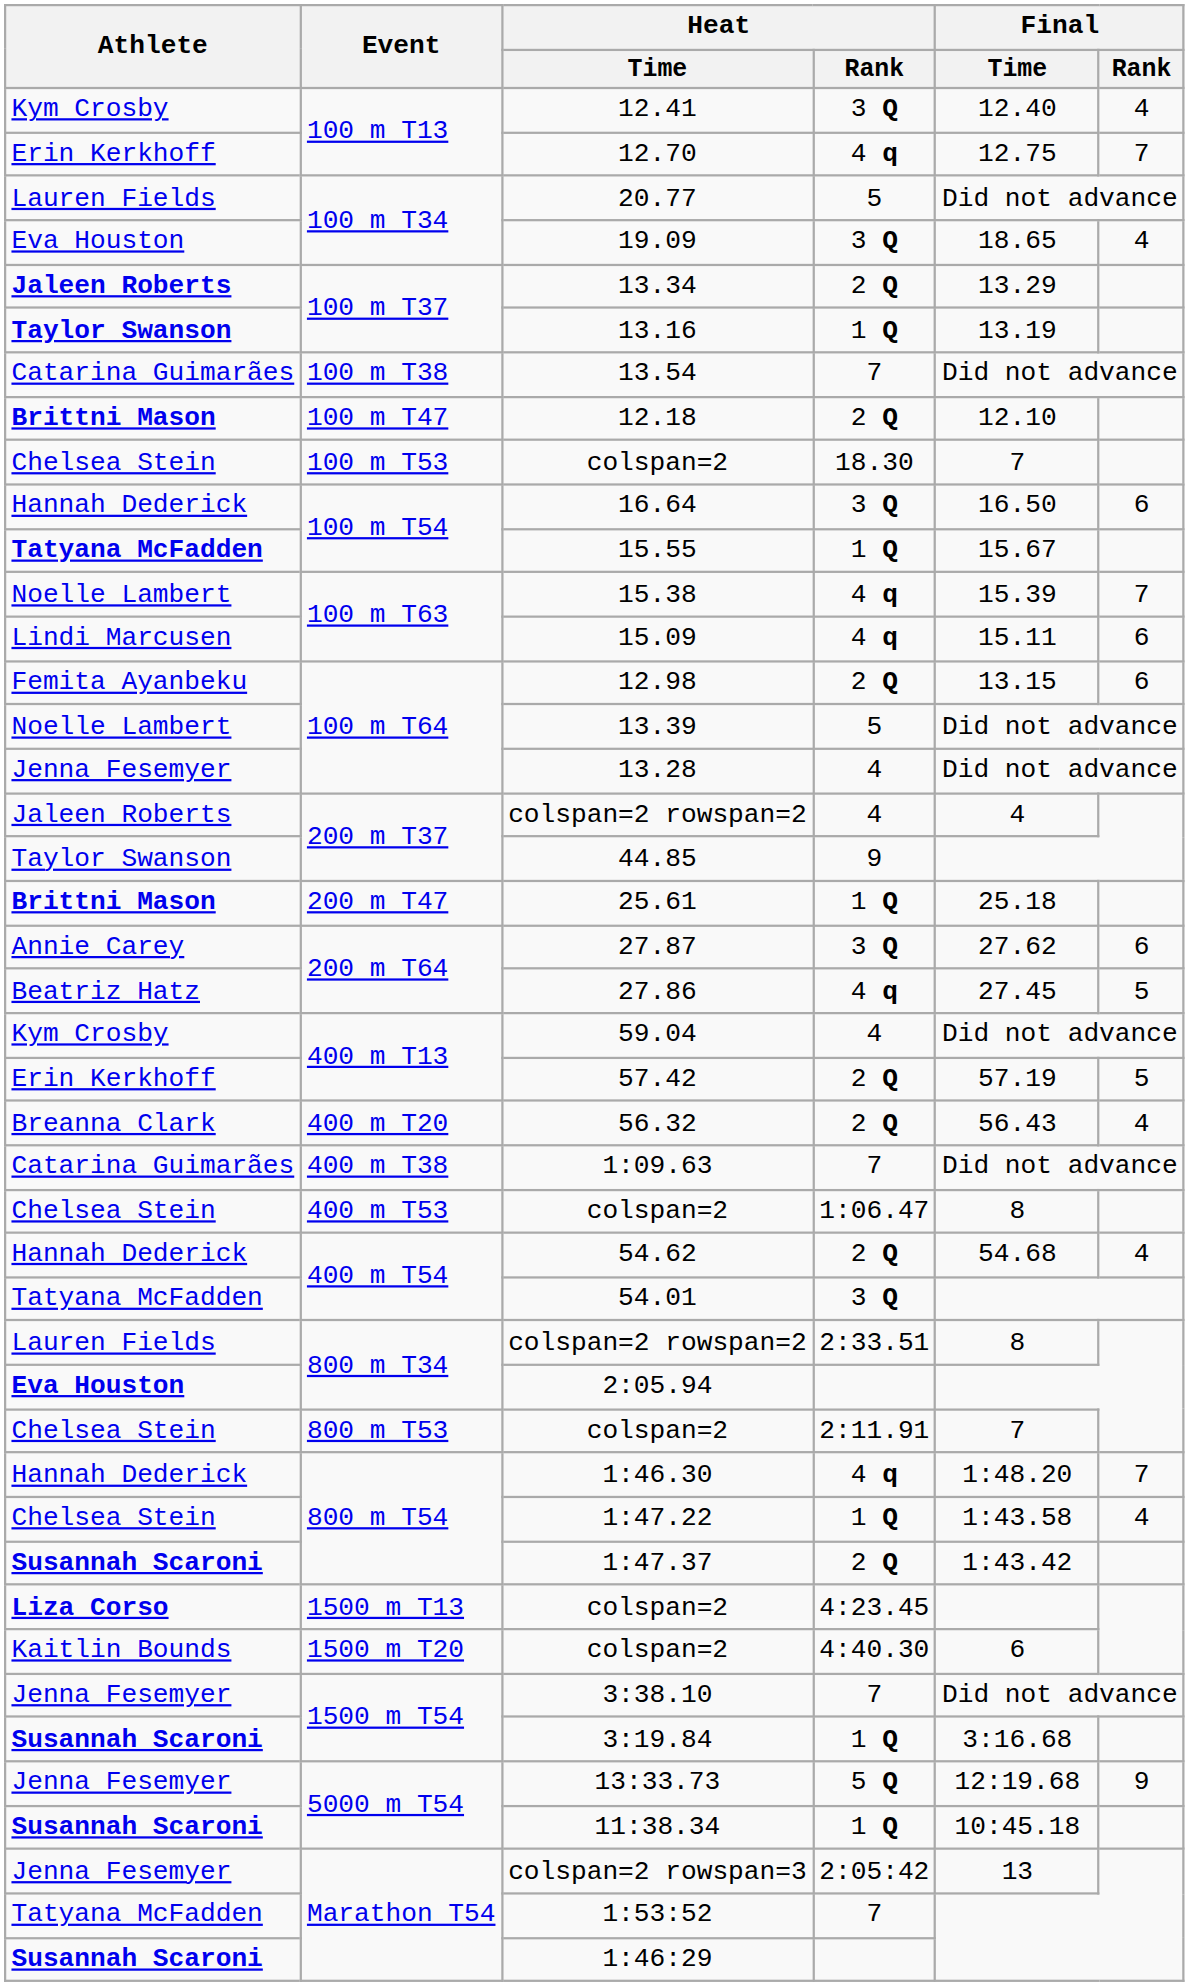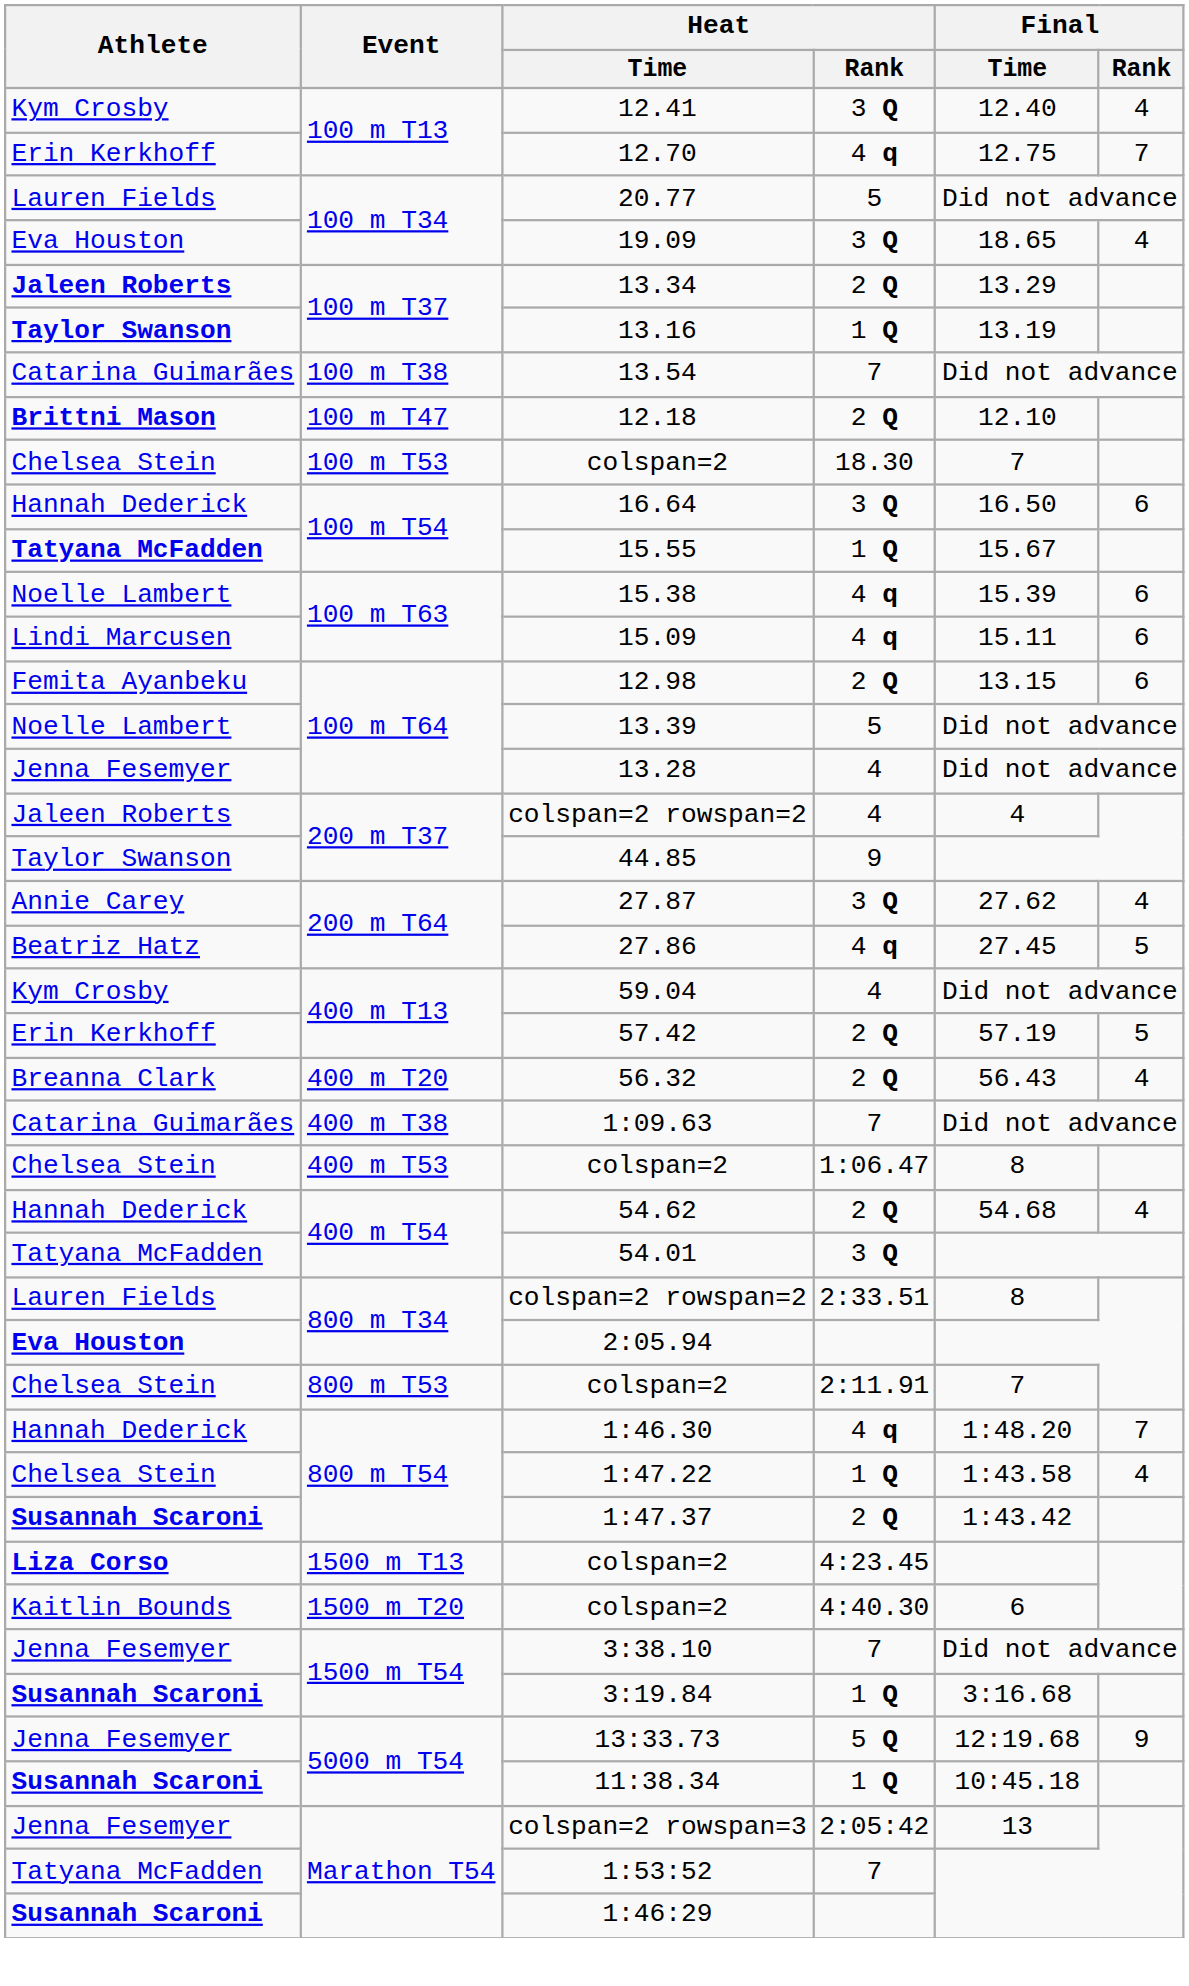15.38 | Final / Rank: 7 -> 6
- row: Brittni Mason | 200 m T47 | 25.61 | 1 Q | 25.18
27.87 | Final / Rank: 6 -> 4
